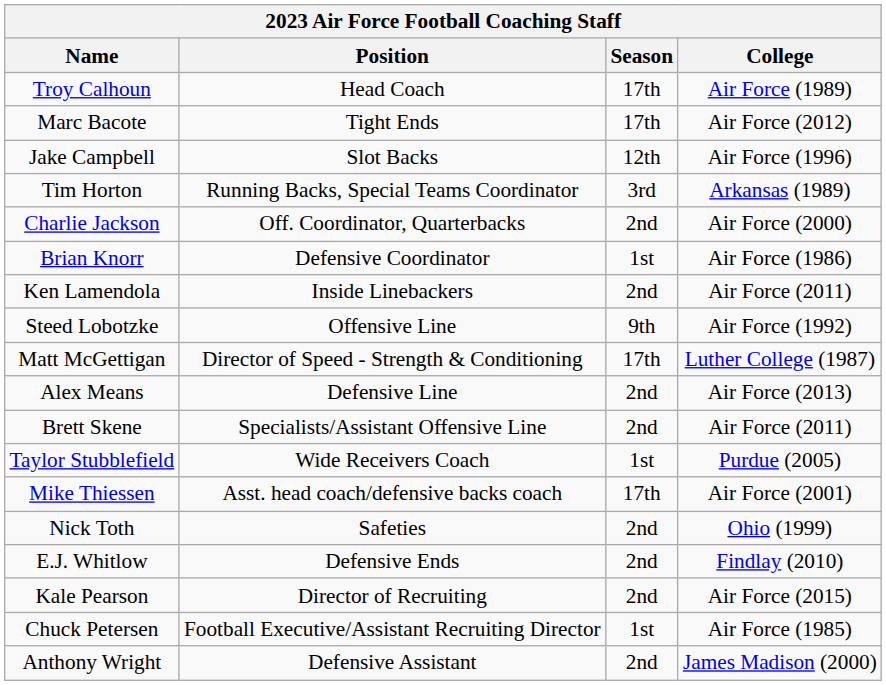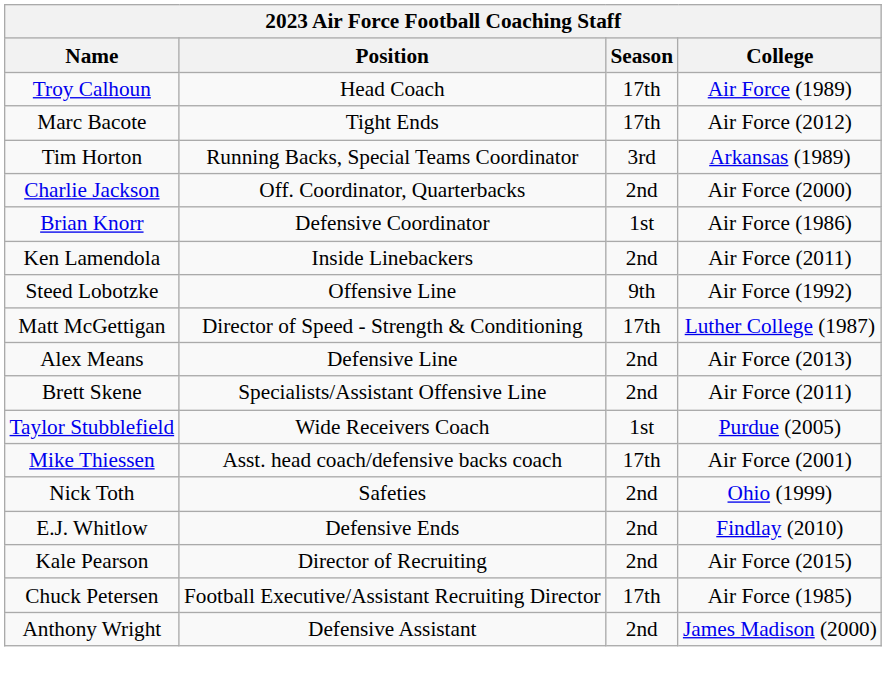- row: Jake Campbell | Slot Backs | 12th | Air Force (1996)
Chuck Petersen | Season: 1st -> 17th
